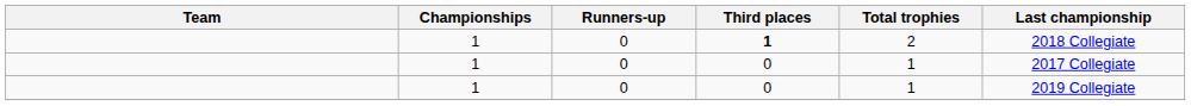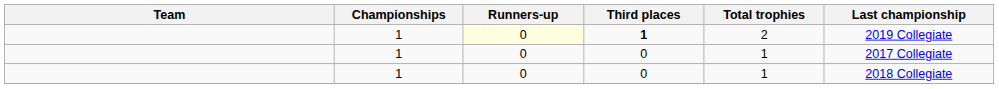row 2 | Runners-up: no background -> lightyellow background
row 2 | Last championship: 2018 Collegiate -> 2019 Collegiate
row 4 | Last championship: 2019 Collegiate -> 2018 Collegiate
